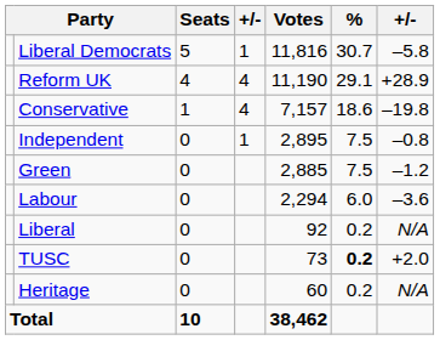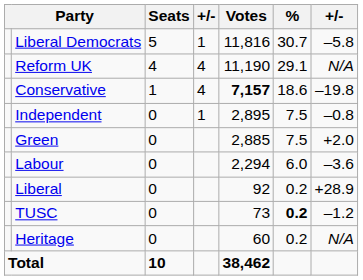Reform UK | column 7: +28.9 -> N/A
Conservative | Votes: normal -> bold
Green | column 7: –1.2 -> +2.0
Liberal | column 7: N/A -> +28.9
TUSC | column 7: +2.0 -> –1.2
